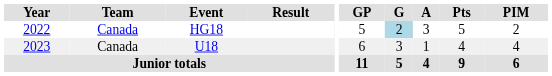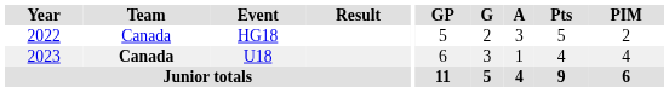HG18 | G: lightblue background -> no background
U18 | Team: normal -> bold
